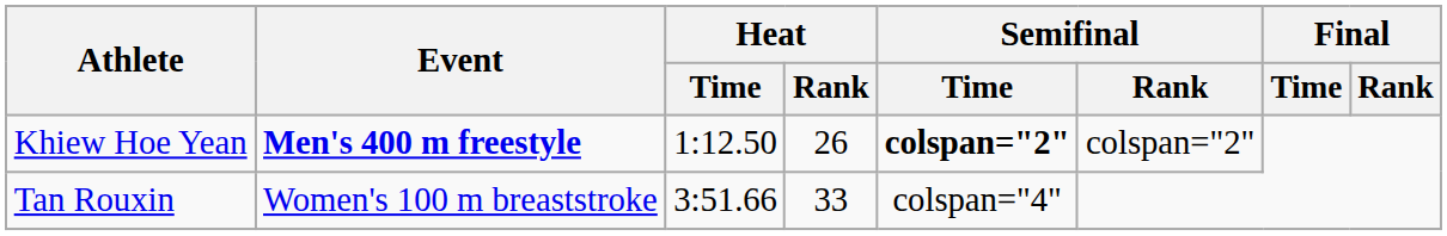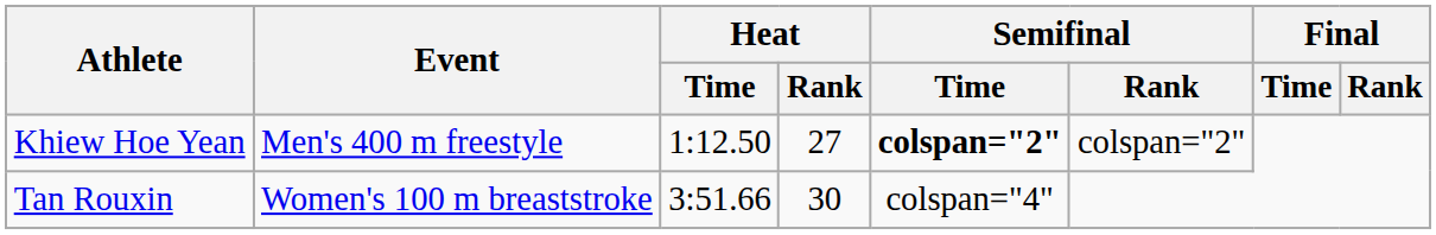Khiew Hoe Yean | Event: bold -> normal
Khiew Hoe Yean | Heat / Rank: 26 -> 27
Tan Rouxin | Heat / Rank: 33 -> 30
